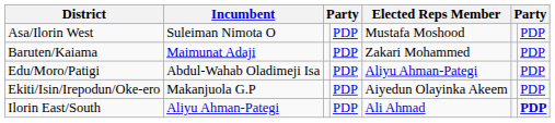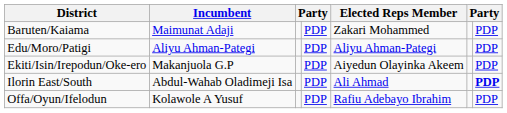- row: Asa/Ilorin West | Suleiman Nimota O | PDP | Mustafa Moshood | PDP
Edu/Moro/Patigi | Incumbent: Abdul-Wahab Oladimeji Isa -> Aliyu Ahman-Pategi
Ilorin East/South | Incumbent: Aliyu Ahman-Pategi -> Abdul-Wahab Oladimeji Isa
+ row: Offa/Oyun/Ifelodun | Kolawole A Yusuf | PDP | Rafiu Adebayo Ibrahim | PDP
